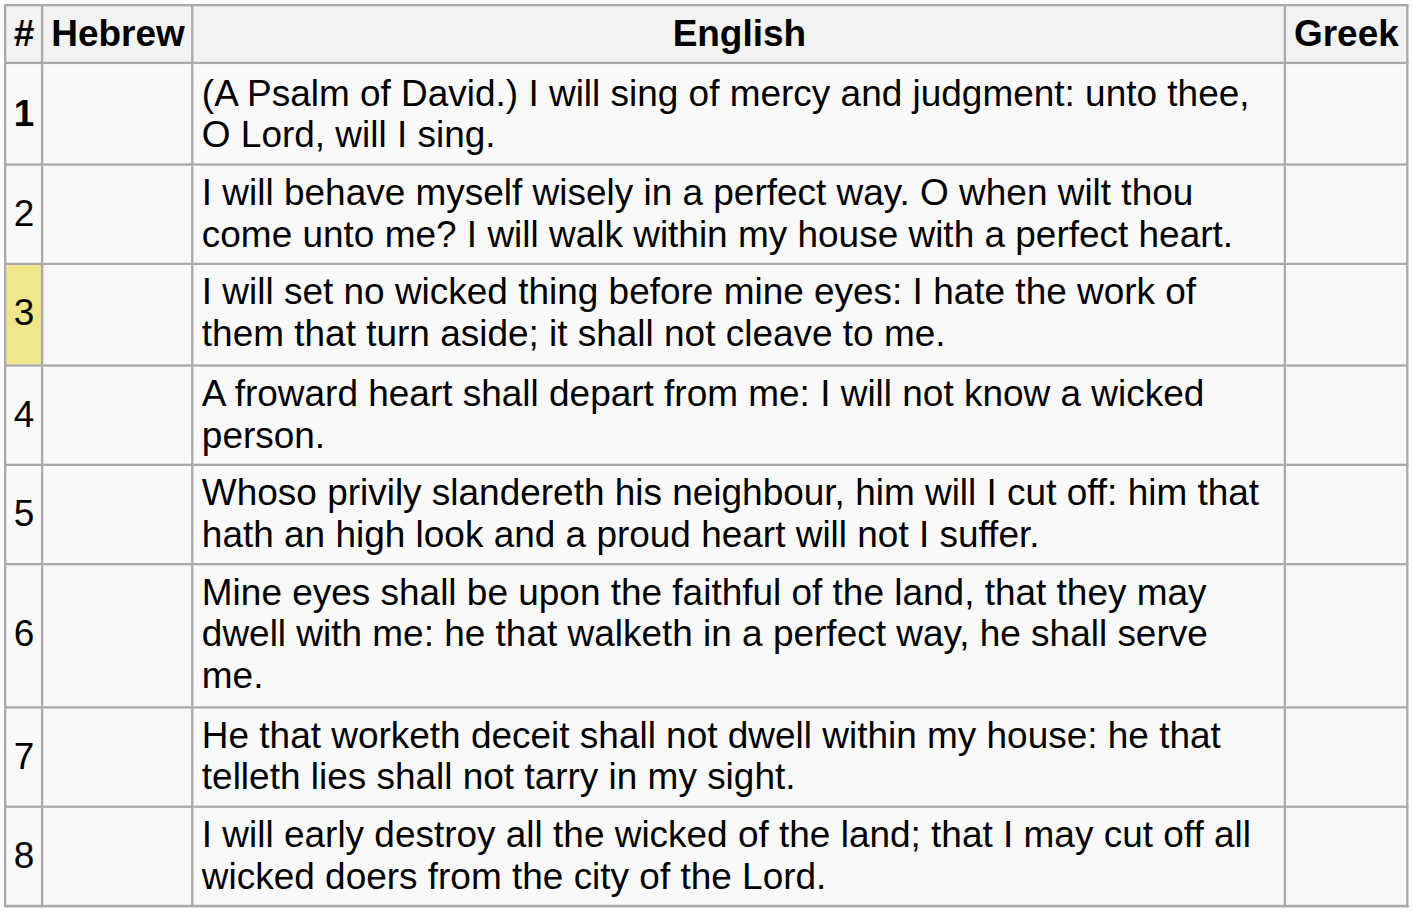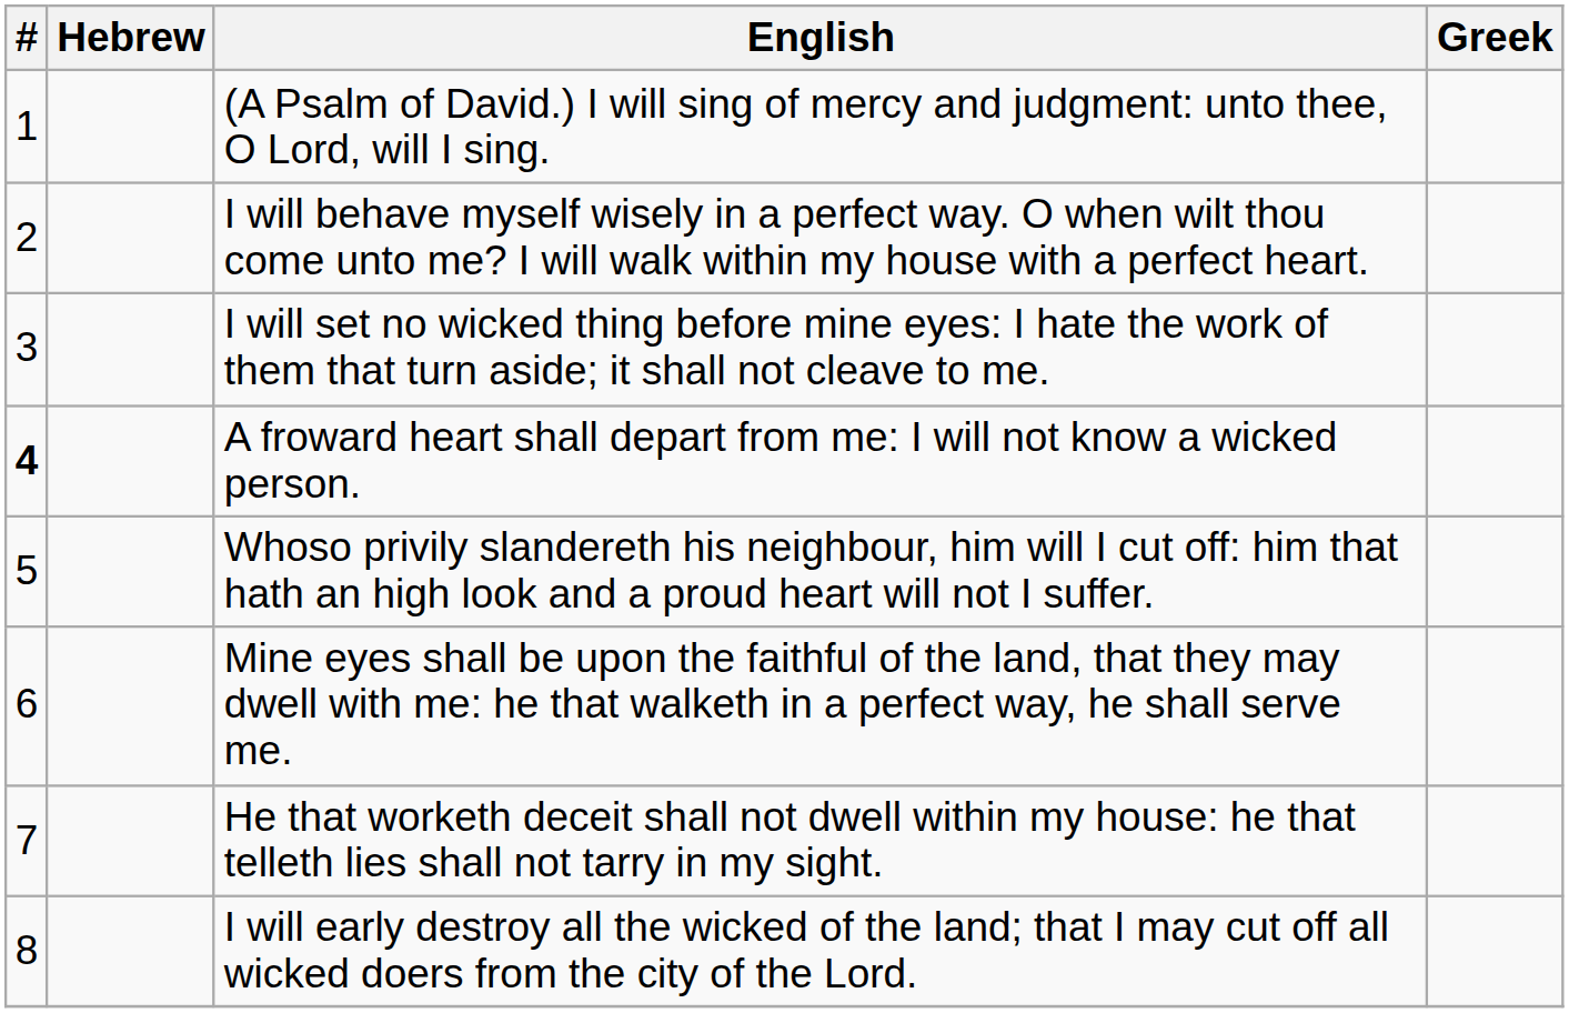row 2 | #: bold -> normal
row 4 | #: khaki background -> no background
row 5 | #: normal -> bold
